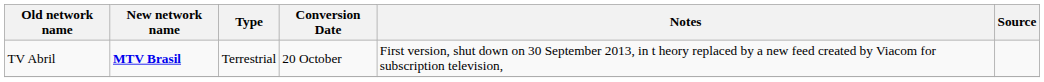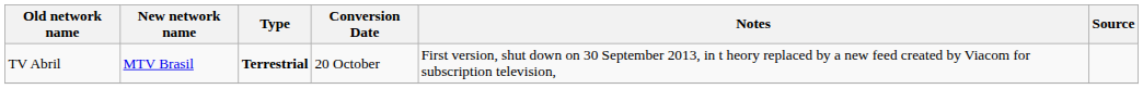TV Abril | New network name: bold -> normal
TV Abril | Type: normal -> bold
